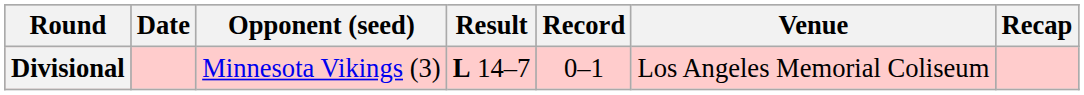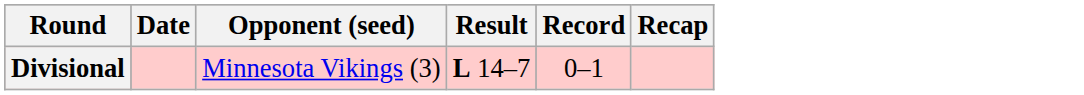- column: Venue | Los Angeles Memorial Coliseum
